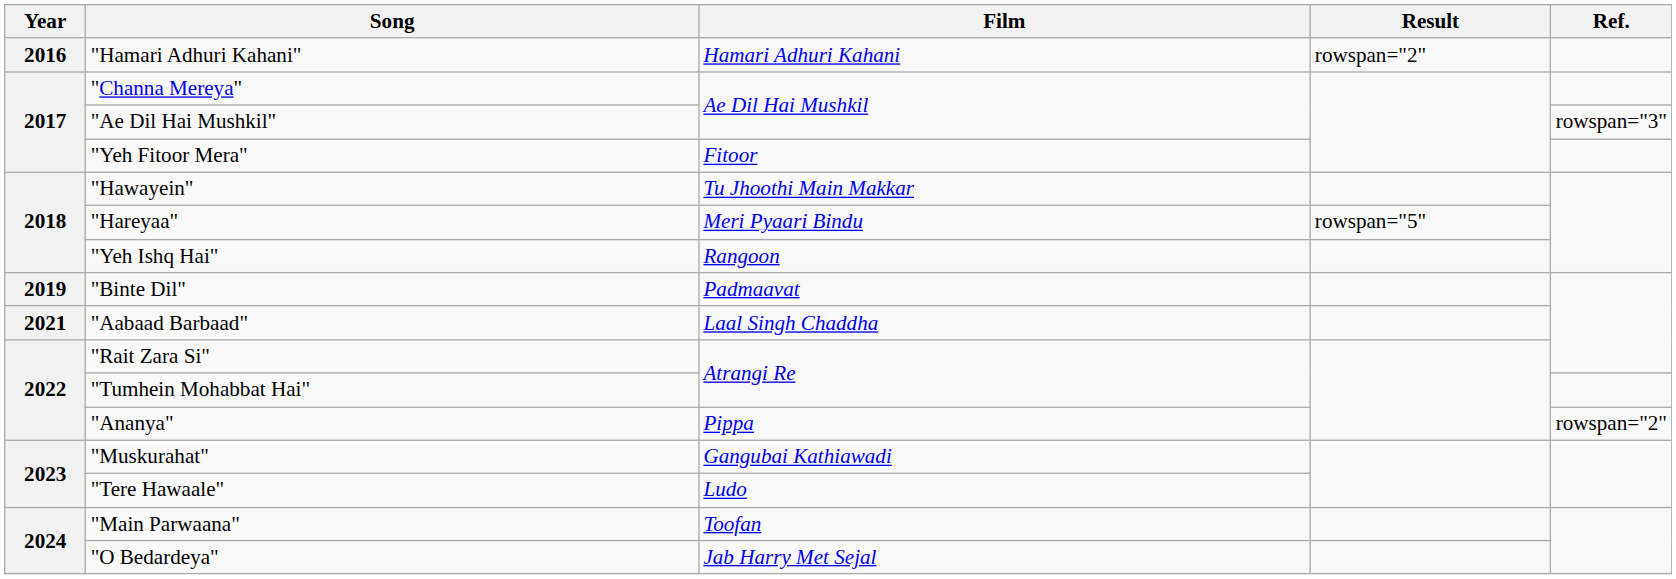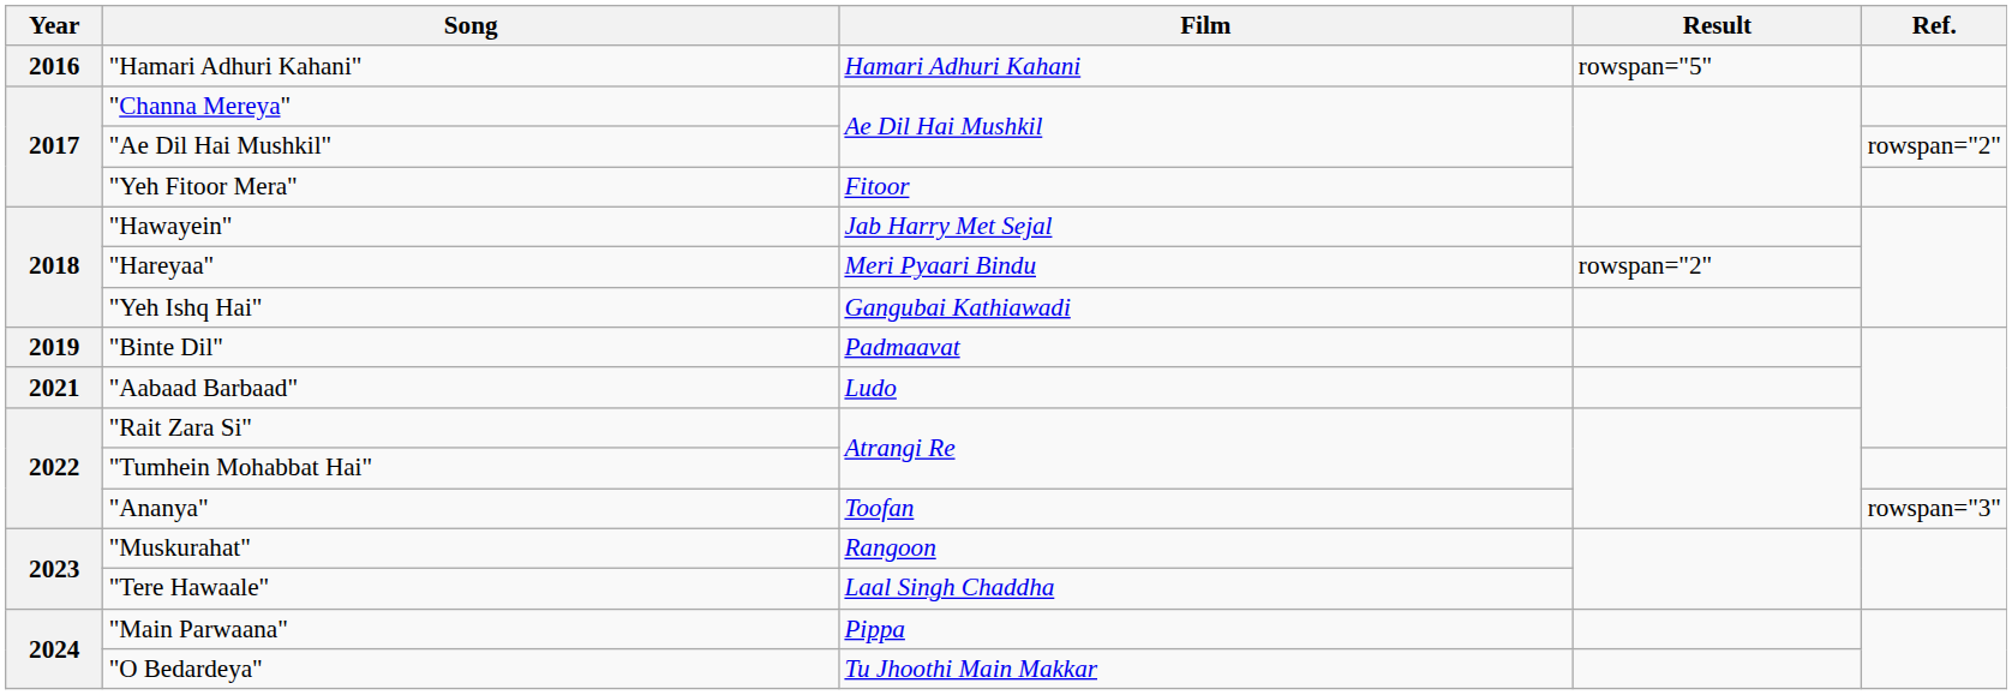"Hamari Adhuri Kahani" | Result: rowspan="2" -> rowspan="5"
"Ae Dil Hai Mushkil" | Ref.: rowspan="3" -> rowspan="2"
"Hawayein" | Film: Tu Jhoothi Main Makkar -> Jab Harry Met Sejal
"Hareyaa" | Result: rowspan="5" -> rowspan="2"
"Yeh Ishq Hai" | Film: Rangoon -> Gangubai Kathiawadi
"Aabaad Barbaad" | Film: Laal Singh Chaddha -> Ludo
"Ananya" | Film: Pippa -> Toofan
"Ananya" | Ref.: rowspan="2" -> rowspan="3"
"Muskurahat" | Film: Gangubai Kathiawadi -> Rangoon
"Tere Hawaale" | Film: Ludo -> Laal Singh Chaddha
"Main Parwaana" | Film: Toofan -> Pippa
"O Bedardeya" | Film: Jab Harry Met Sejal -> Tu Jhoothi Main Makkar
